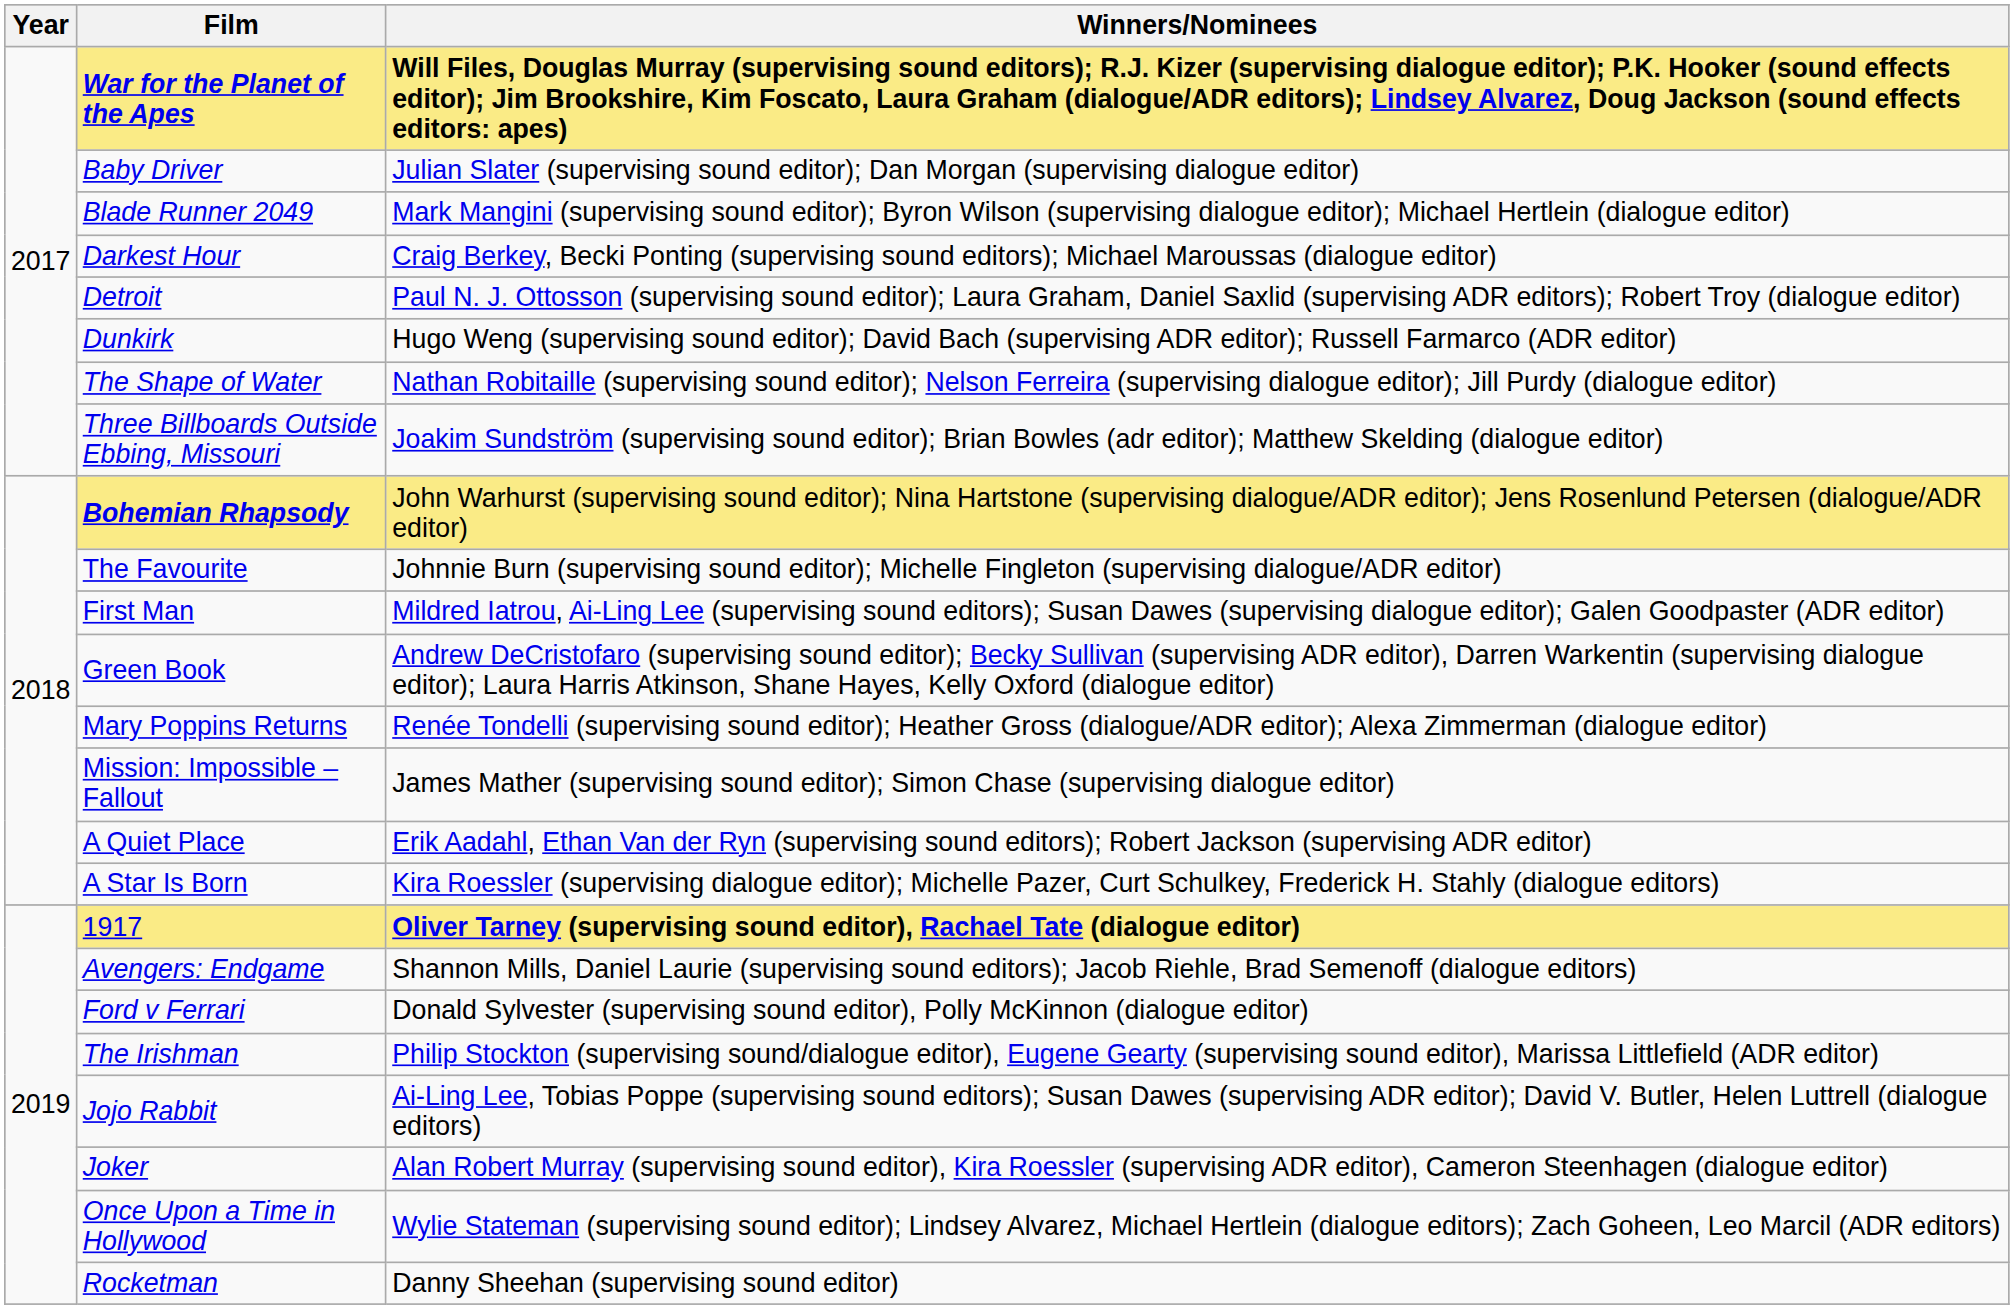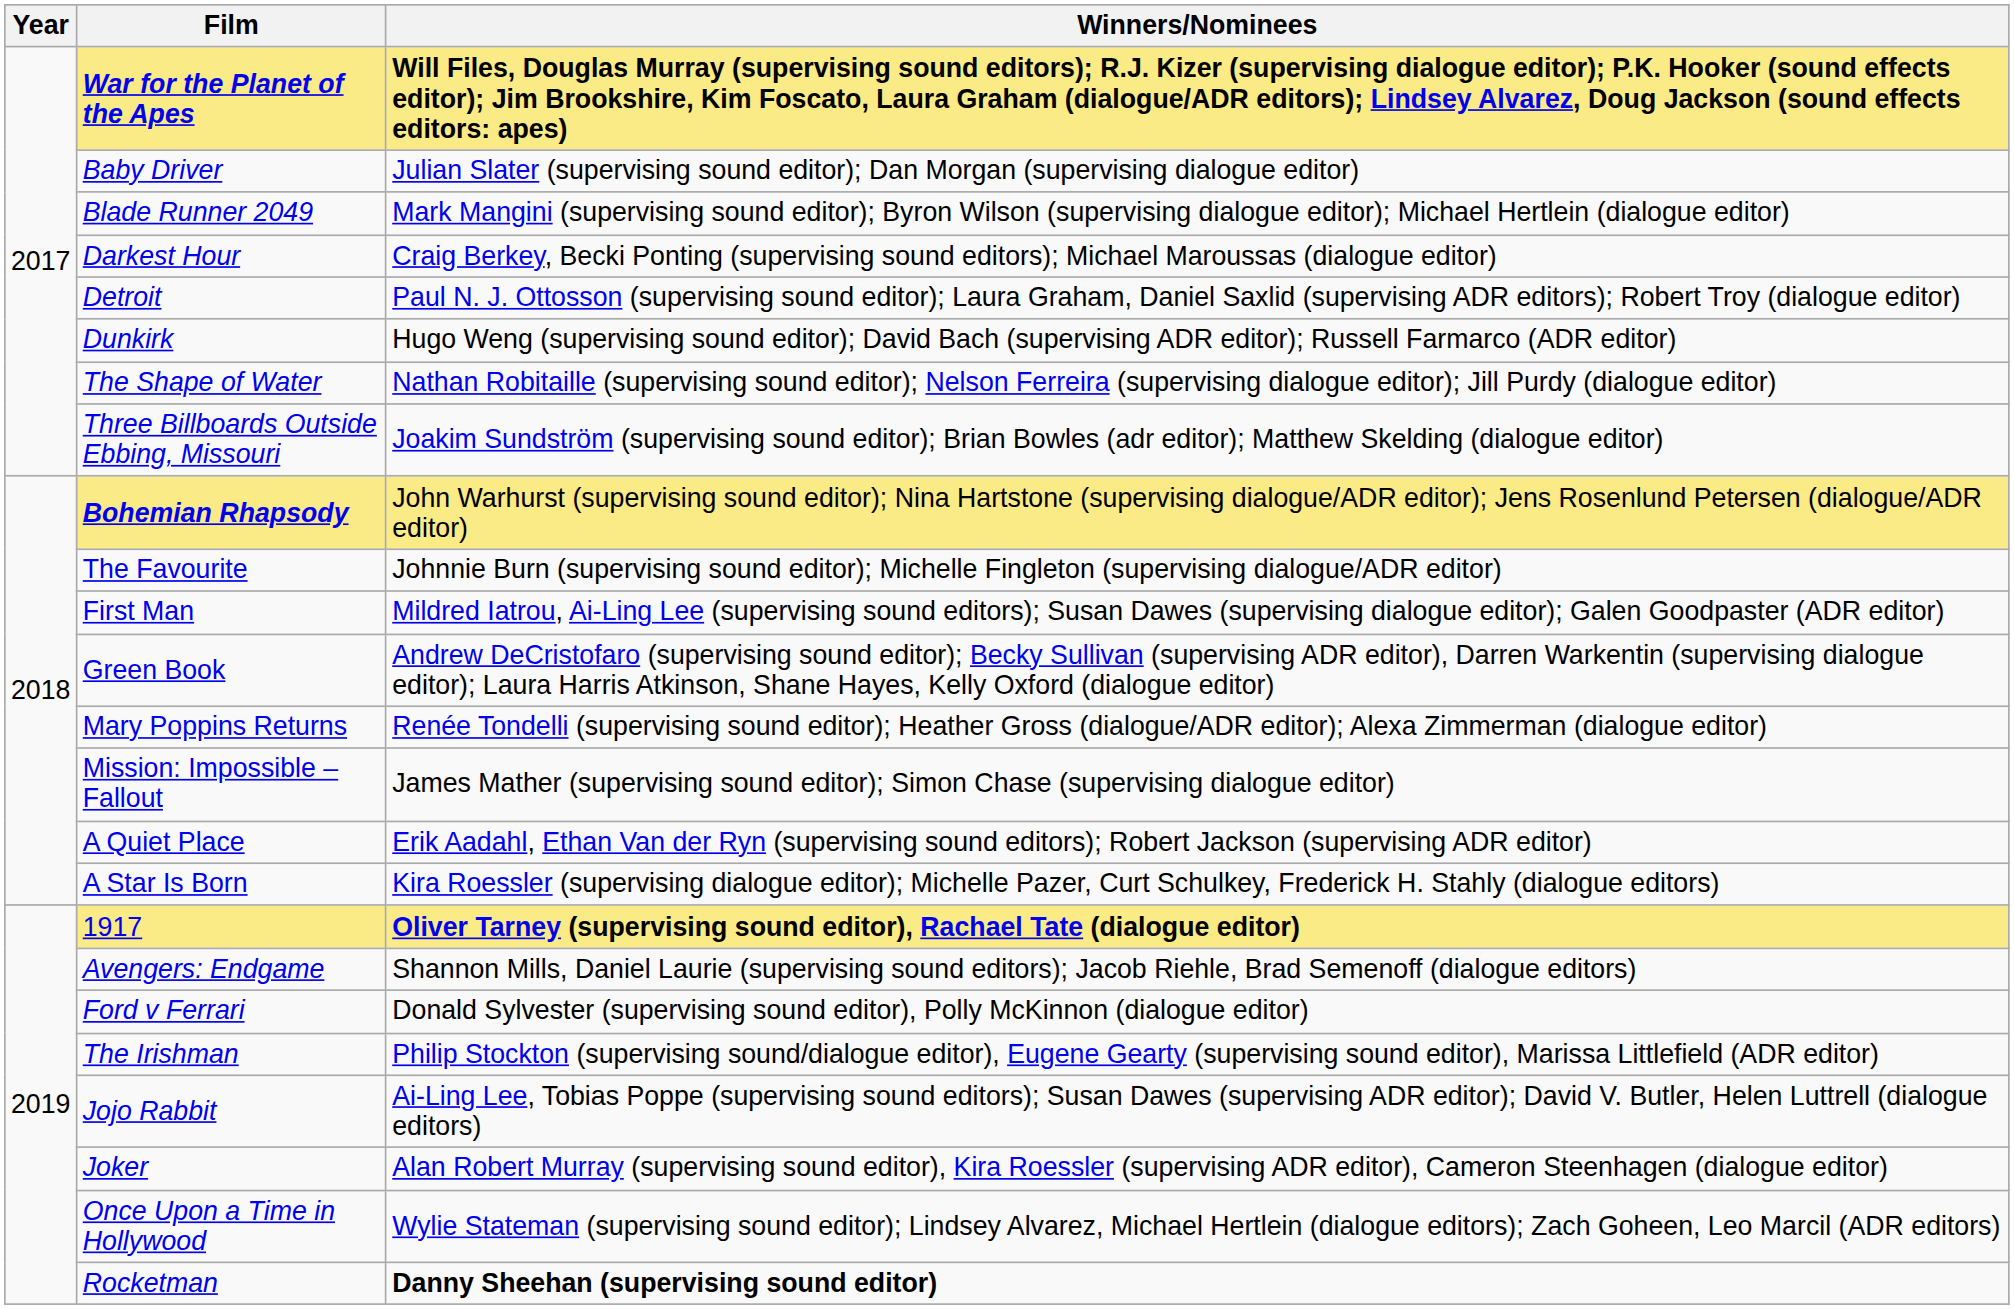Rocketman | Winners/Nominees: normal -> bold
